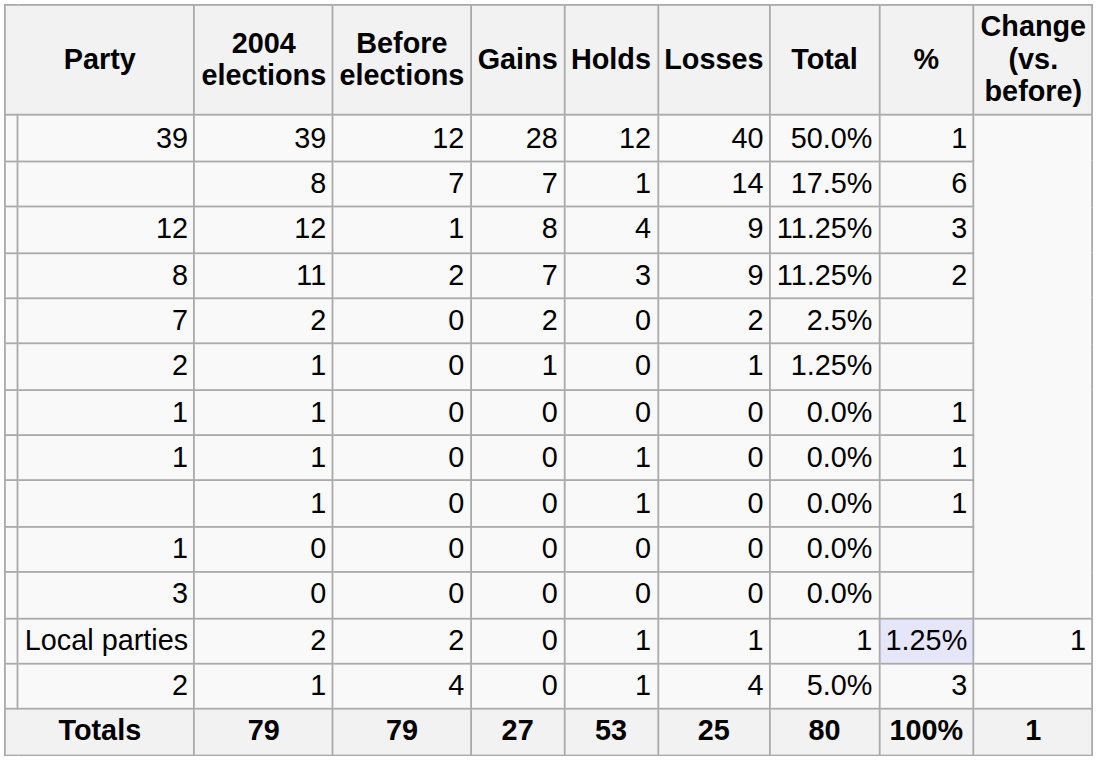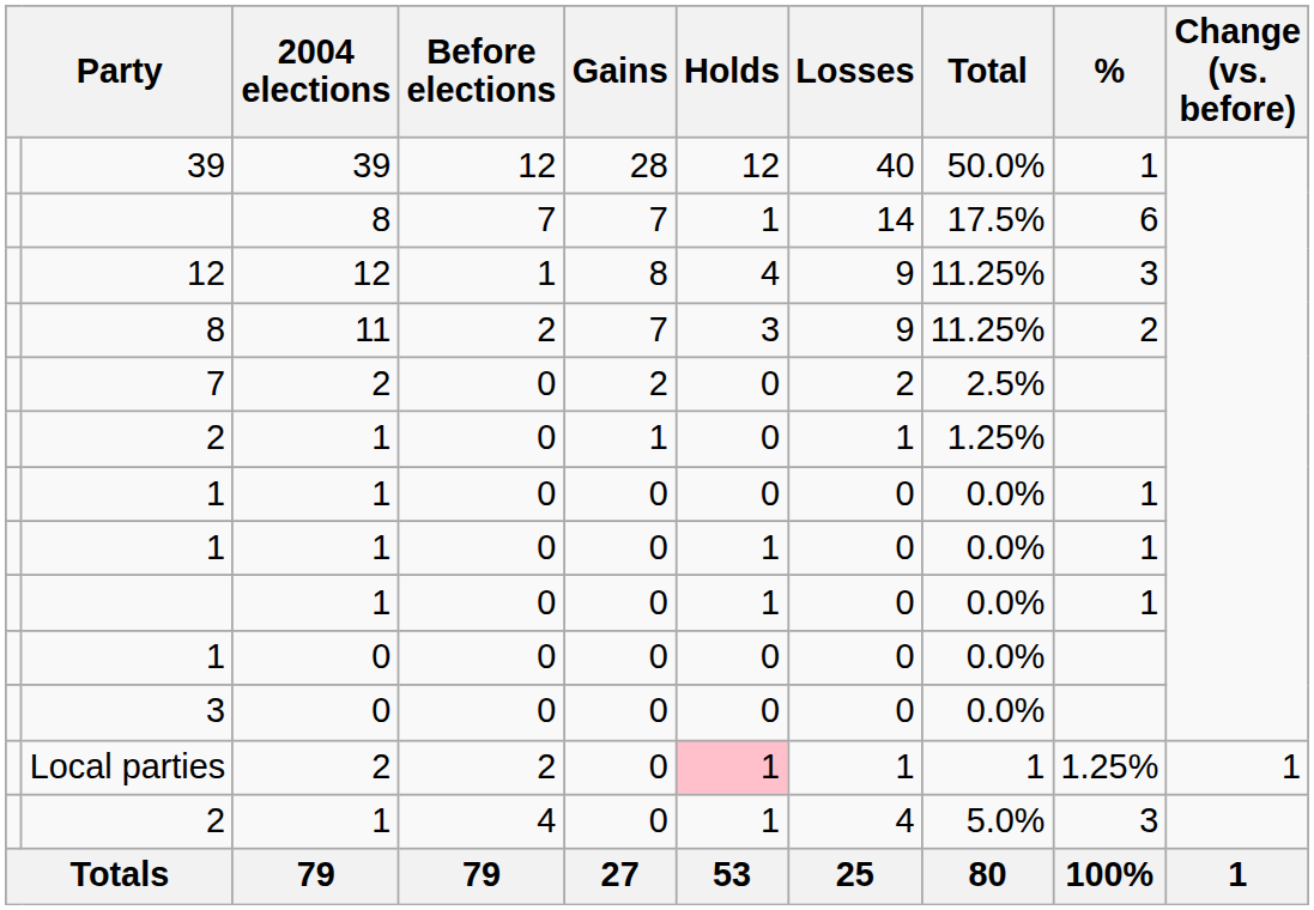Local parties | Holds: no background -> pink background
Local parties | %: lavender background -> no background
